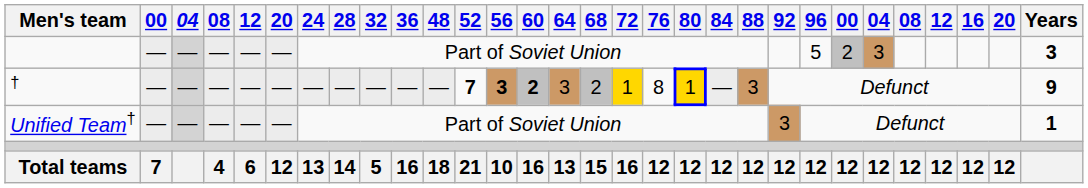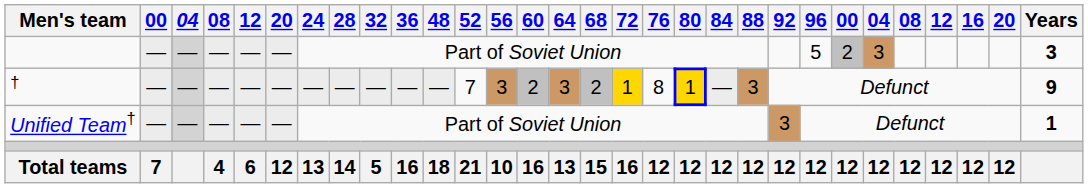† | 52: bold -> normal
† | 56: bold -> normal
† | 60: bold -> normal
